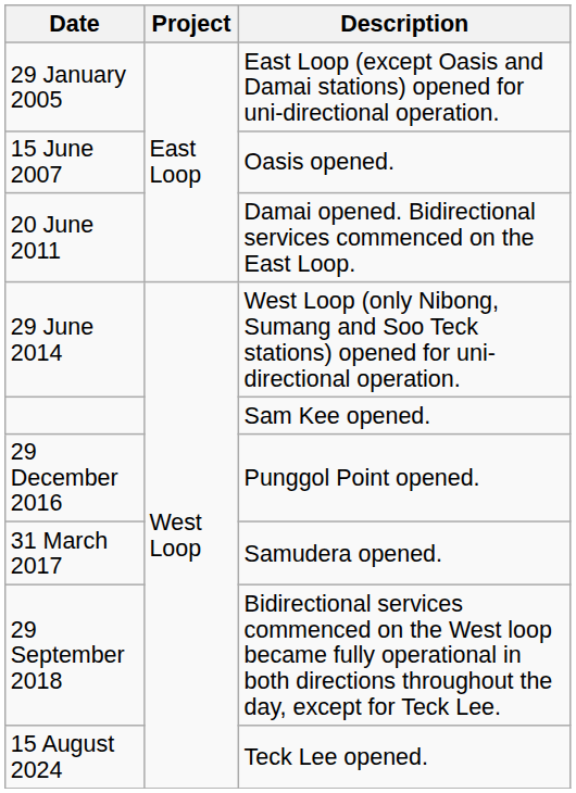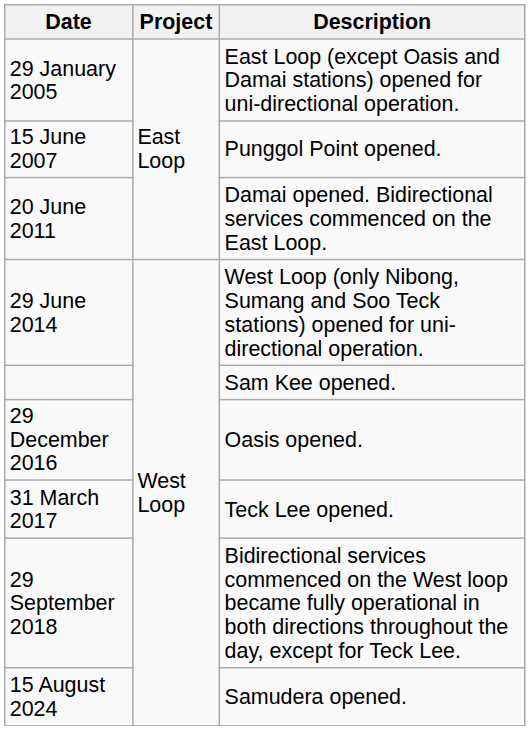15 June 2007 | Description: Oasis opened. -> Punggol Point opened.
29 December 2016 | Description: Punggol Point opened. -> Oasis opened.
31 March 2017 | Description: Samudera opened. -> Teck Lee opened.
15 August 2024 | Description: Teck Lee opened. -> Samudera opened.
